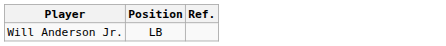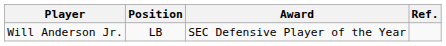+ column: Award | SEC Defensive Player of the Year
